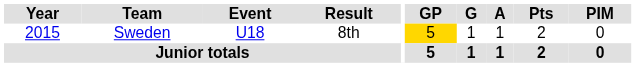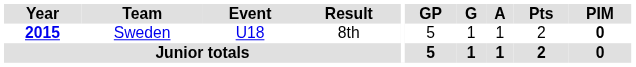Sweden | Year: normal -> bold
Sweden | GP: gold background -> no background
Sweden | PIM: normal -> bold
